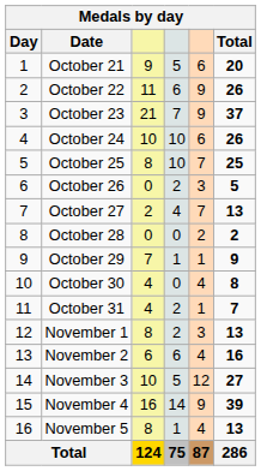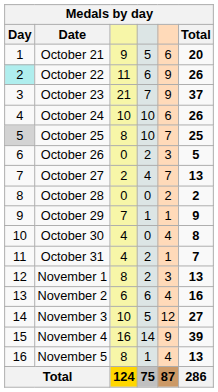October 22 | Day: no background -> paleturquoise background
October 25 | Day: no background -> lightgrey background
